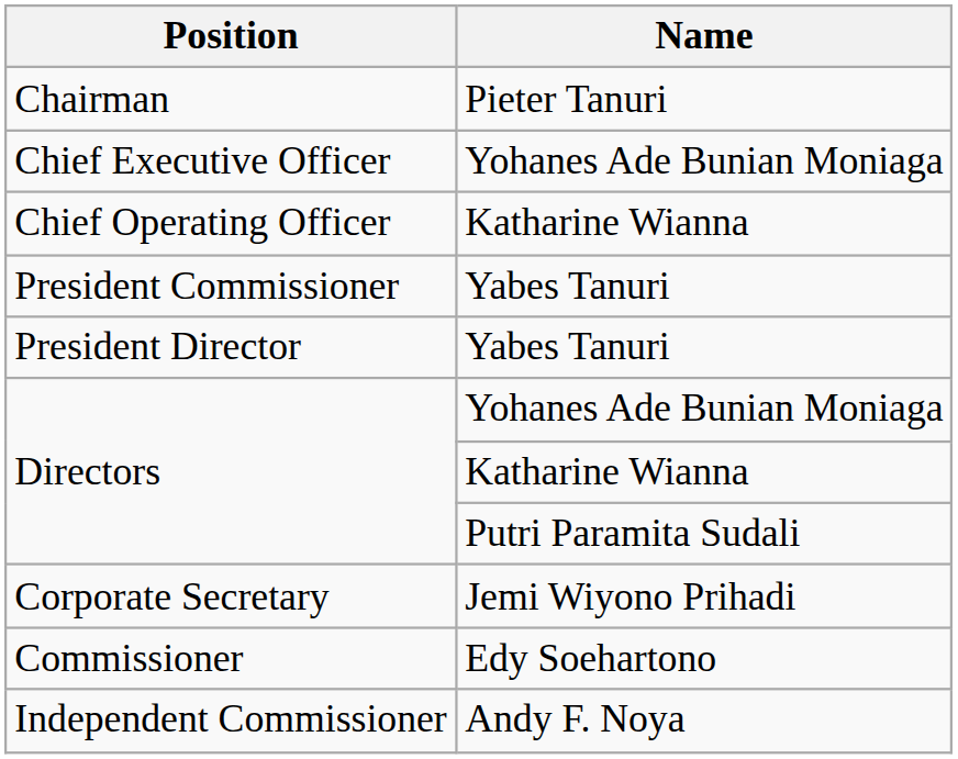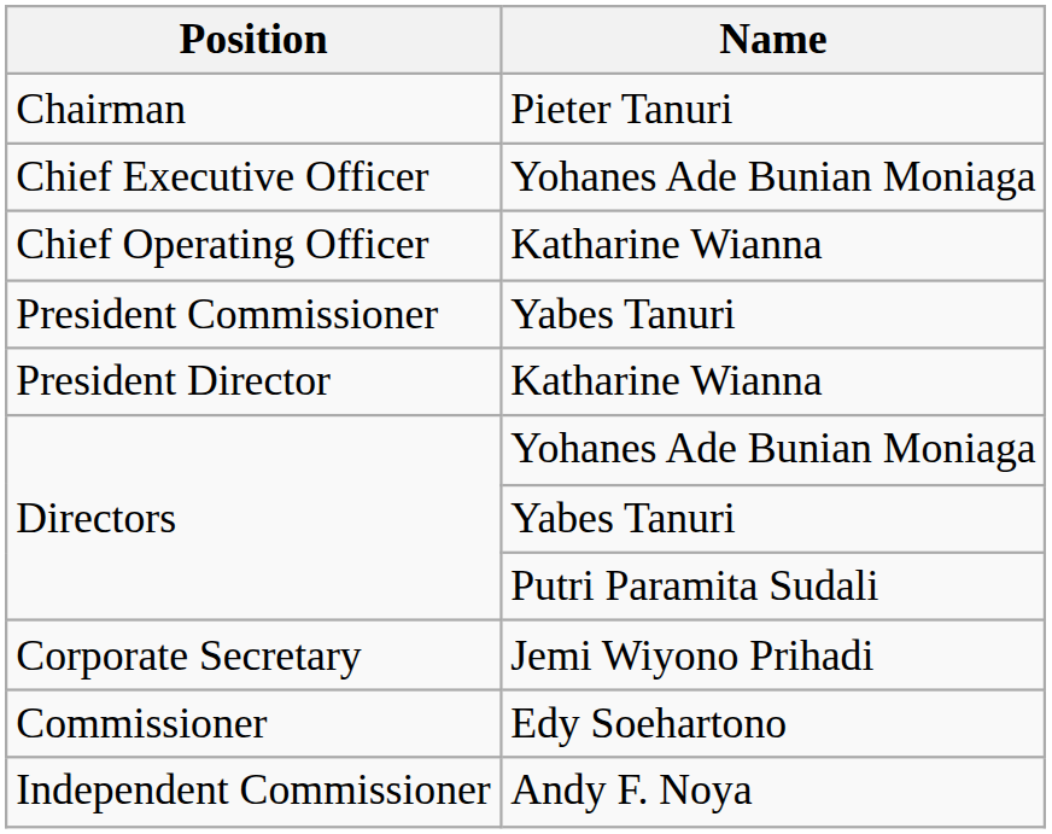row 6 | Name: Yabes Tanuri -> Katharine Wianna
row 8 | Name: Katharine Wianna -> Yabes Tanuri
